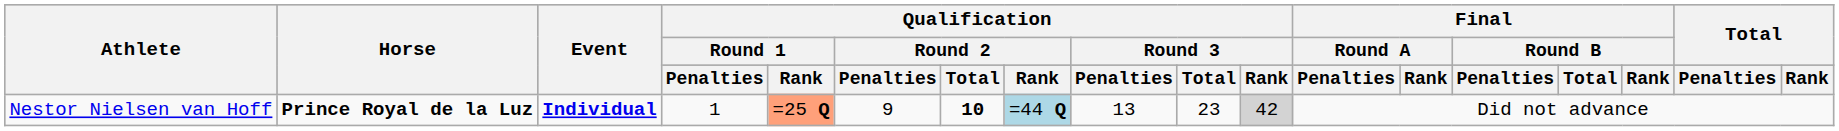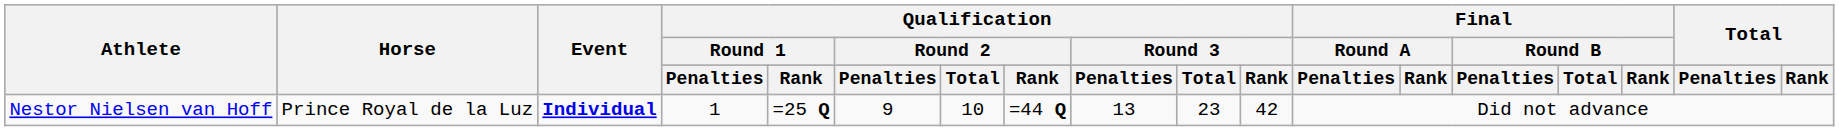Nestor Nielsen van Hoff | Horse: bold -> normal
Nestor Nielsen van Hoff | Qualification / Round 1 / Rank: lightsalmon background -> no background
Nestor Nielsen van Hoff | Qualification / Round 2 / Total: bold -> normal
Nestor Nielsen van Hoff | Qualification / Round 2 / Rank: lightblue background -> no background
Nestor Nielsen van Hoff | Qualification / Round 3 / Rank: lightgrey background -> no background
